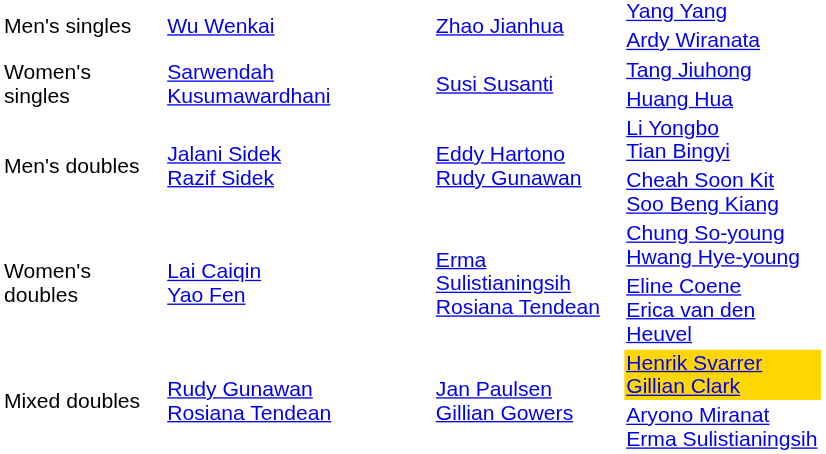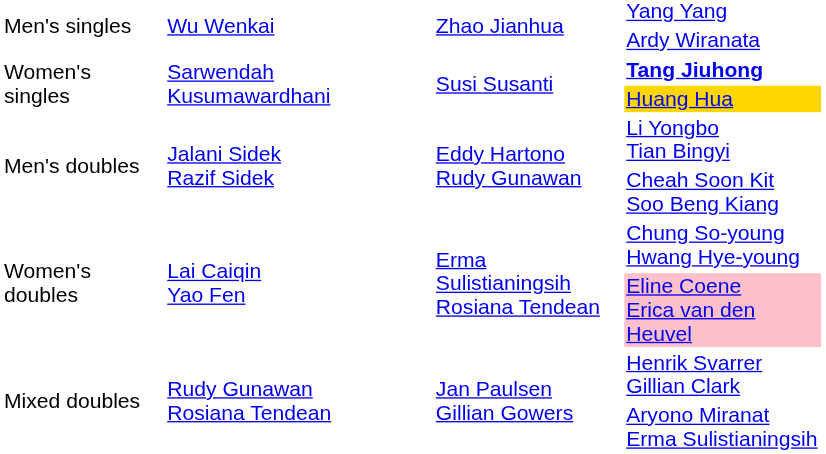Tang Jiuhong | column 4: normal -> bold
Huang Hua | column 4: no background -> gold background
Eline Coene Erica van den Heuvel | column 4: no background -> pink background
Henrik Svarrer Gillian Clark | column 4: gold background -> no background
